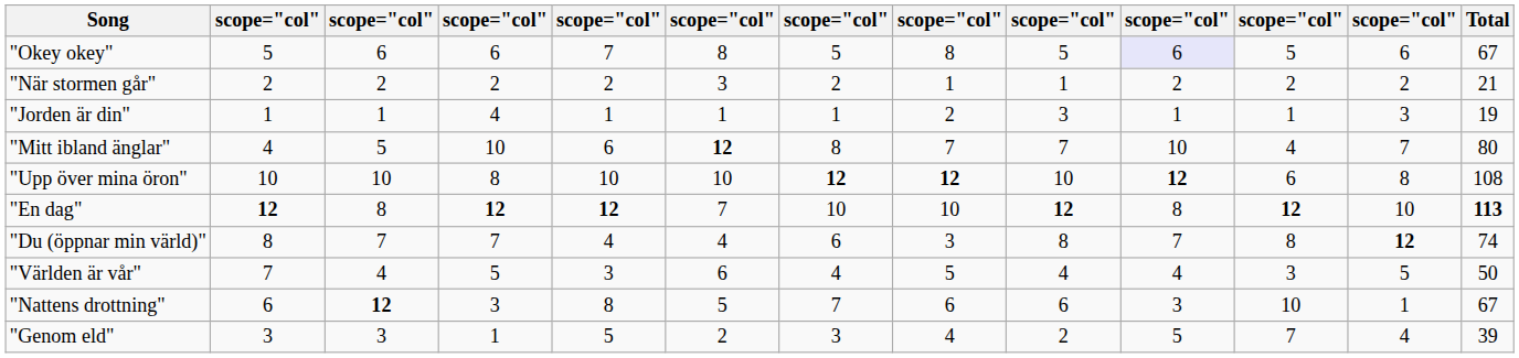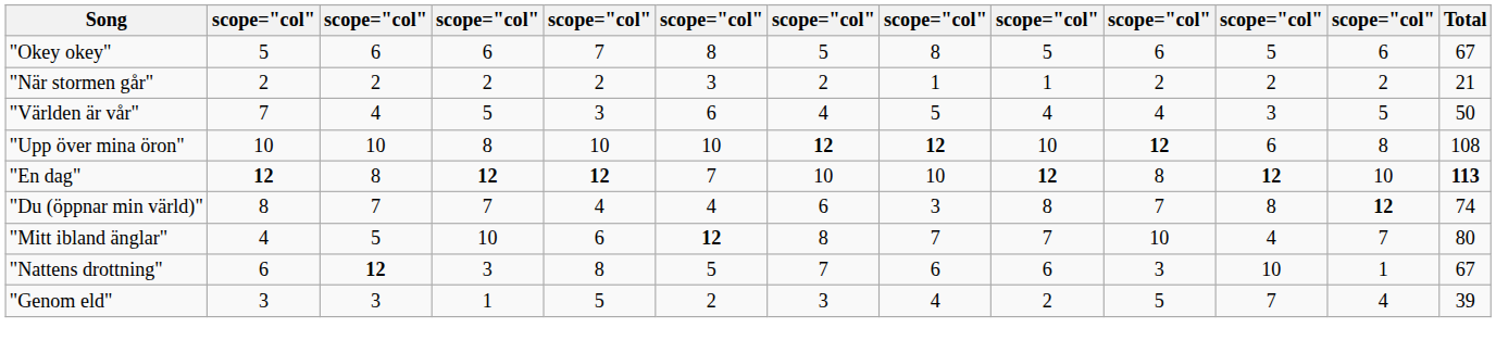"Okey okey" | column 10: lavender background -> no background
- row: "Jorden är din" | 1 | 1 | 4 | 1 | 1 | 1 | 2 | 3 | 1 | 1 | 3 | 19
rows swapped: "Världen är vår" <-> "Mitt ibland änglar"
